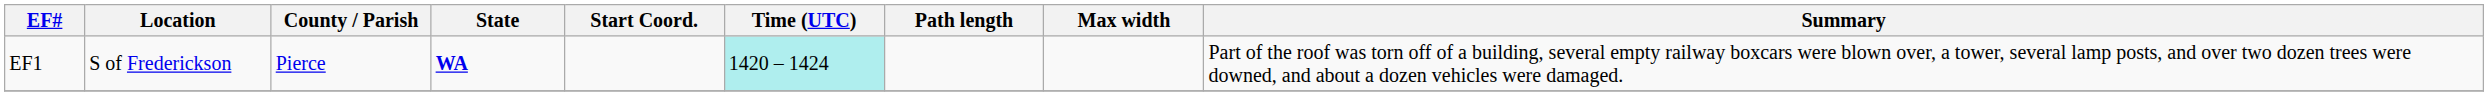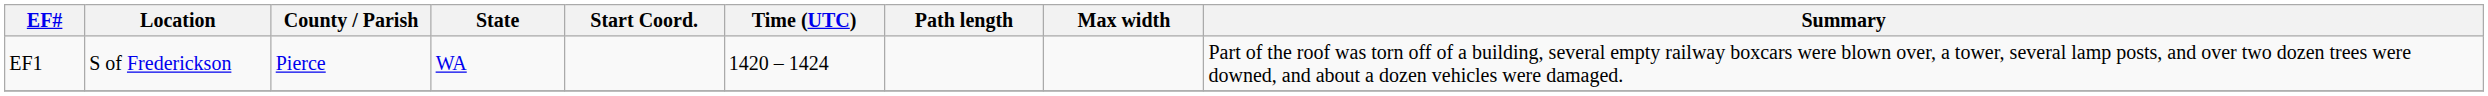EF1 | State: bold -> normal
EF1 | Time (UTC): paleturquoise background -> no background
